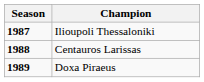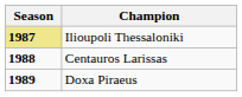Ilioupoli Thessaloniki | Season: no background -> khaki background
